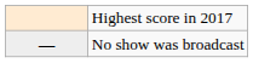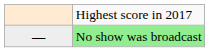— | column 2: no background -> lightgreen background
